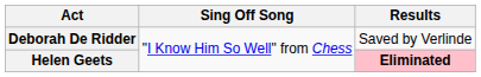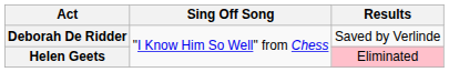Helen Geets | Results: bold -> normal
